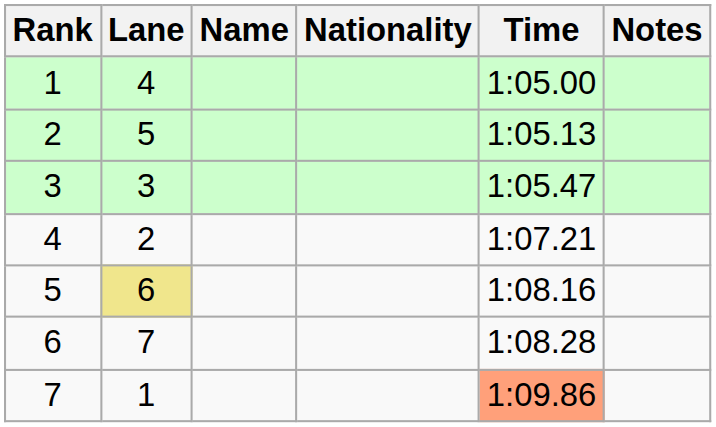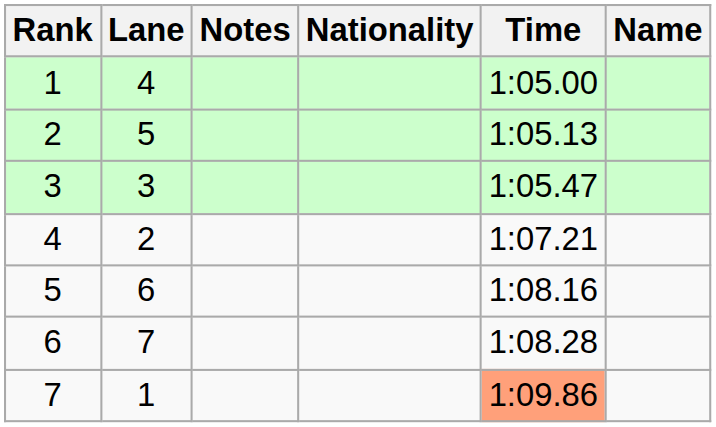columns swapped: Name <-> Notes
row 6 | Lane: khaki background -> no background
